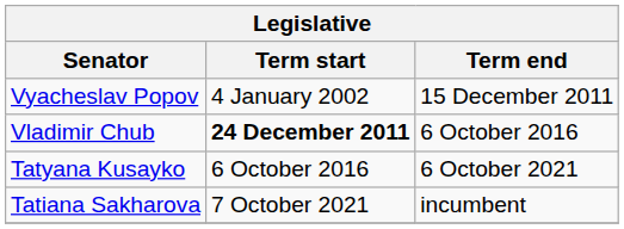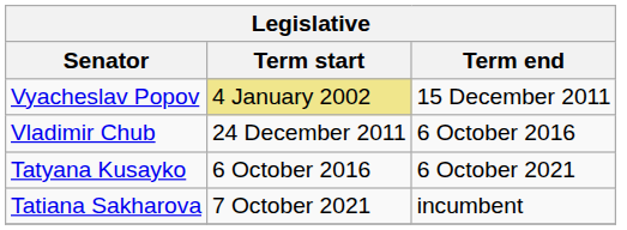Vyacheslav Popov | Term start: no background -> khaki background
Vladimir Chub | Term start: bold -> normal
